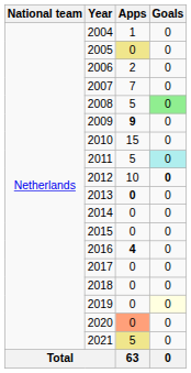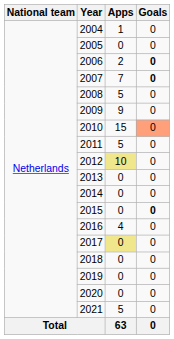2005 | Apps: khaki background -> no background
2006 | Goals: normal -> bold
2007 | Goals: normal -> bold
2008 | Goals: lightgreen background -> no background
2009 | Apps: bold -> normal
2010 | Goals: no background -> lightsalmon background
2011 | Goals: paleturquoise background -> no background
2012 | Apps: no background -> khaki background
2012 | Goals: bold -> normal
2013 | Apps: bold -> normal
2015 | Goals: normal -> bold
2016 | Apps: bold -> normal
2017 | Apps: no background -> khaki background
2019 | Goals: lightyellow background -> no background
2020 | Apps: lightsalmon background -> no background
2021 | Apps: khaki background -> no background
